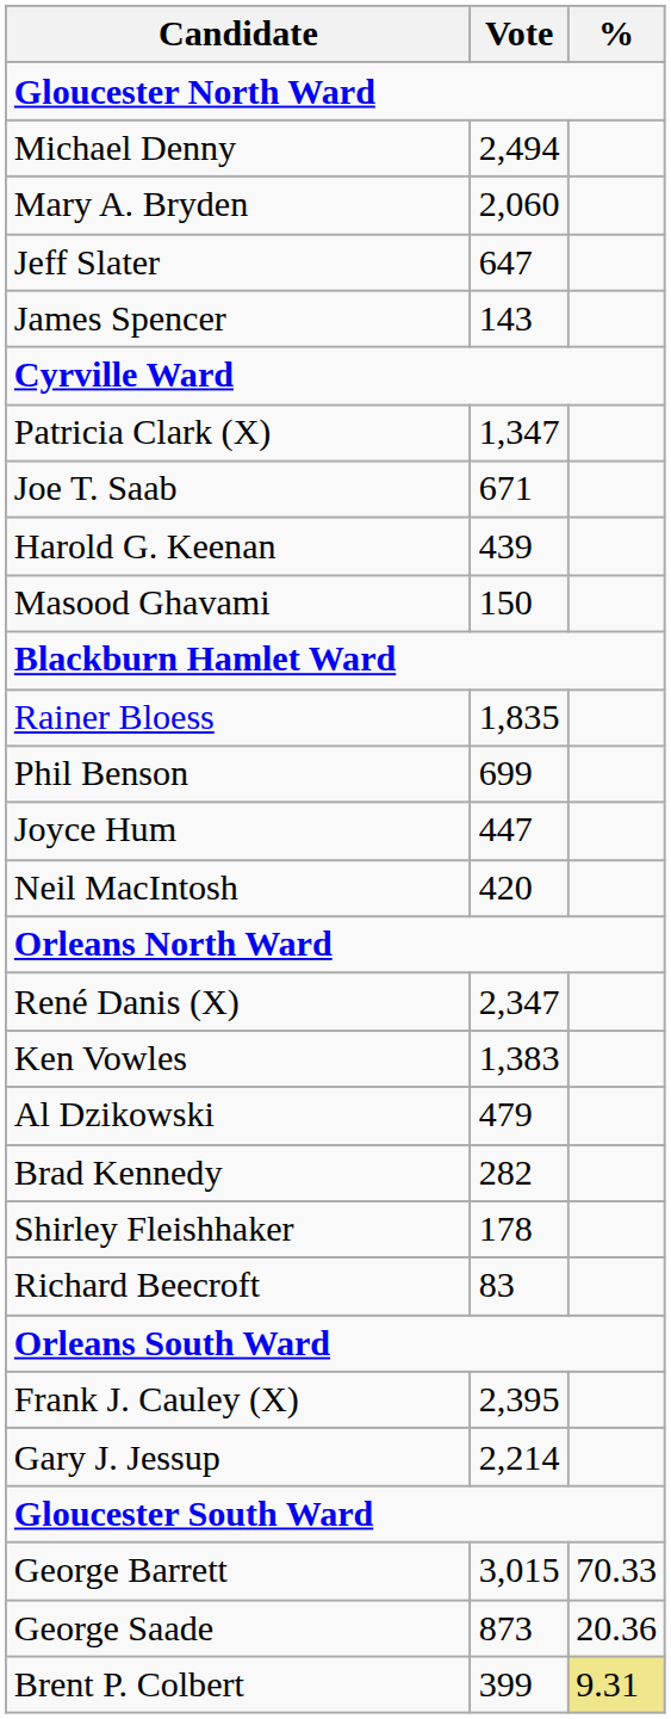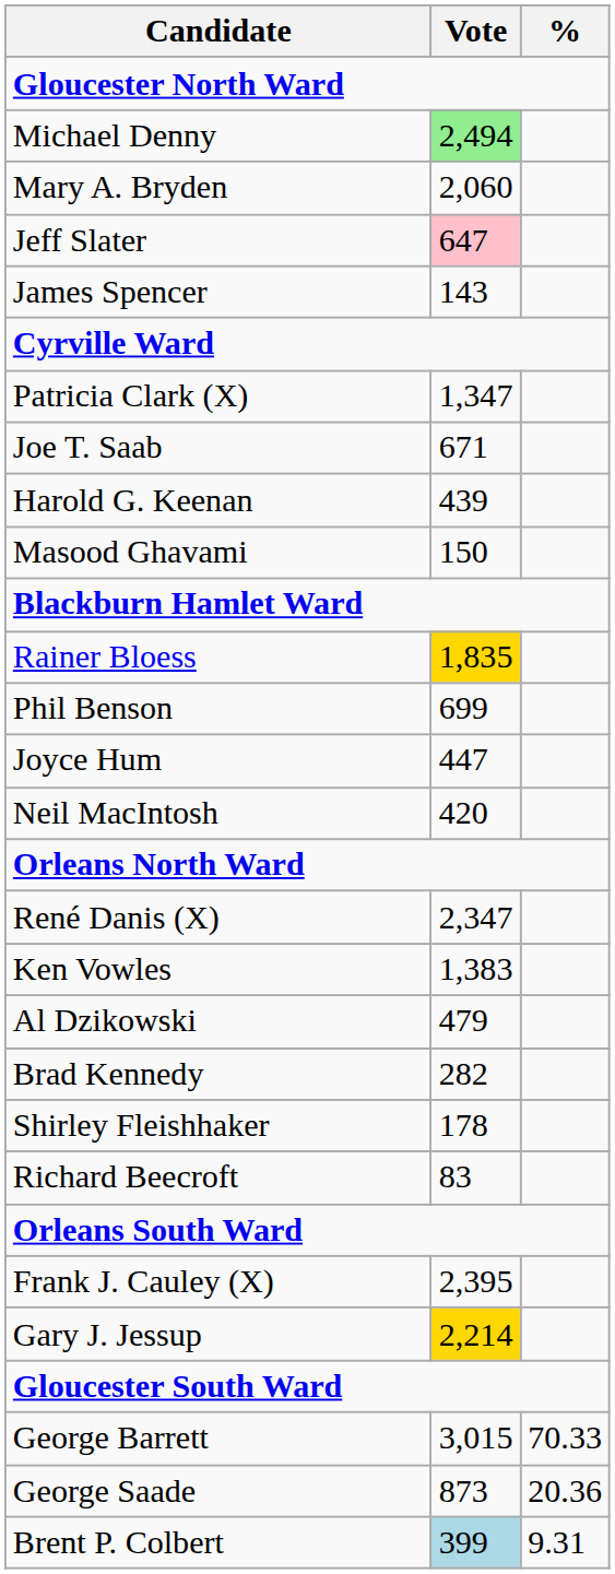Michael Denny | Vote: no background -> lightgreen background
Jeff Slater | Vote: no background -> pink background
Rainer Bloess | Vote: no background -> gold background
Gary J. Jessup | Vote: no background -> gold background
Brent P. Colbert | Vote: no background -> lightblue background
Brent P. Colbert | %: khaki background -> no background
